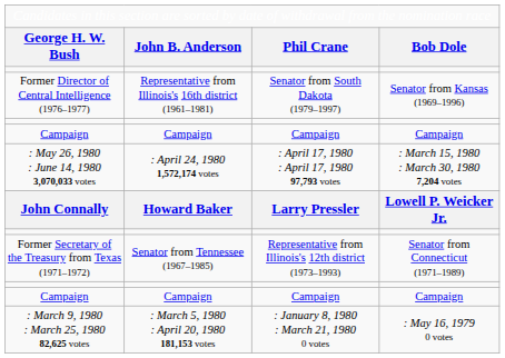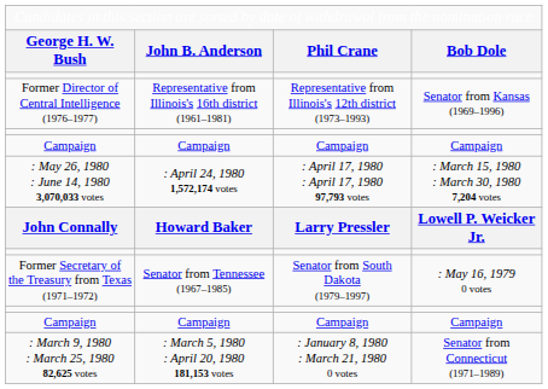Former Director of Central Intelligence (1976–1977) | column 3: Senator from South Dakota (1979–1997) -> Representative from Illinois's 12th district (1973–1993)
Former Secretary of the Treasury from Texas (1971–1972) | column 3: Representative from Illinois's 12th district (1973–1993) -> Senator from South Dakota (1979–1997)
Former Secretary of the Treasury from Texas (1971–1972) | column 4: Senator from Connecticut (1971–1989) -> : May 16, 1979 0 votes
: March 9, 1980 : March 25, 1980 82,625 votes | column 4: : May 16, 1979 0 votes -> Senator from Connecticut (1971–1989)
